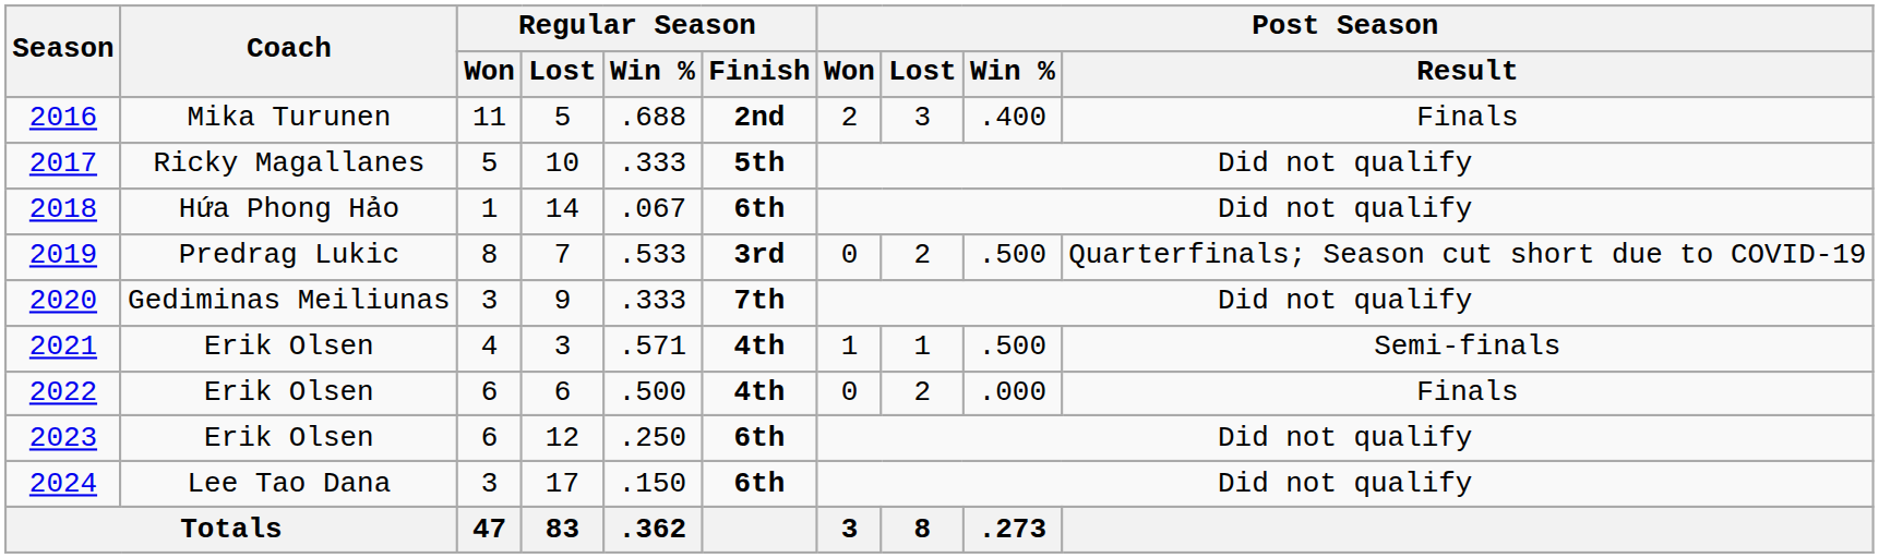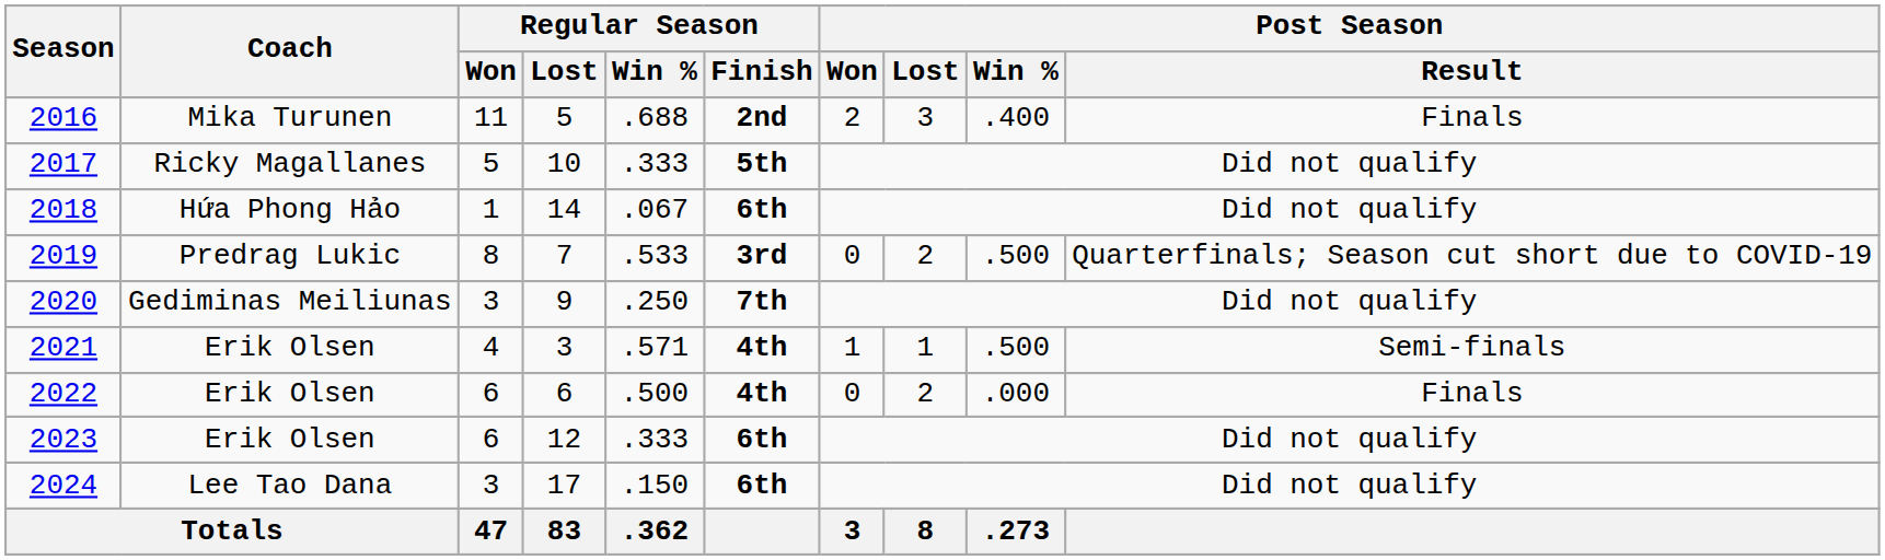2020 | Regular Season / Win %: .333 -> .250
2023 | Regular Season / Win %: .250 -> .333
